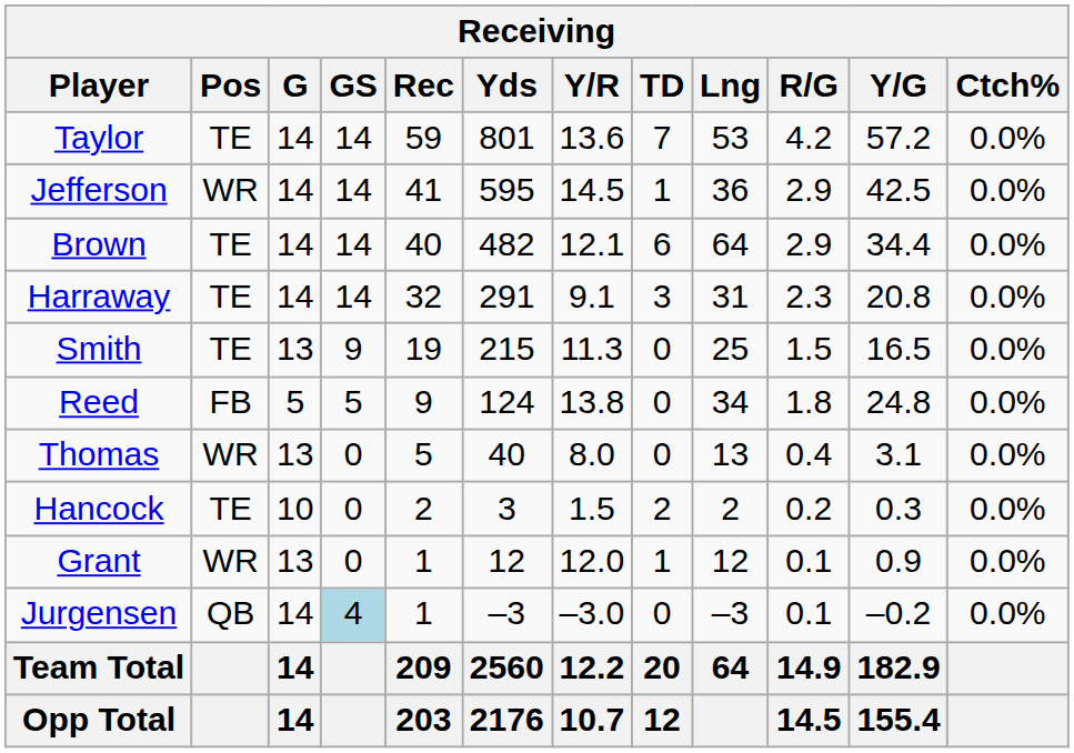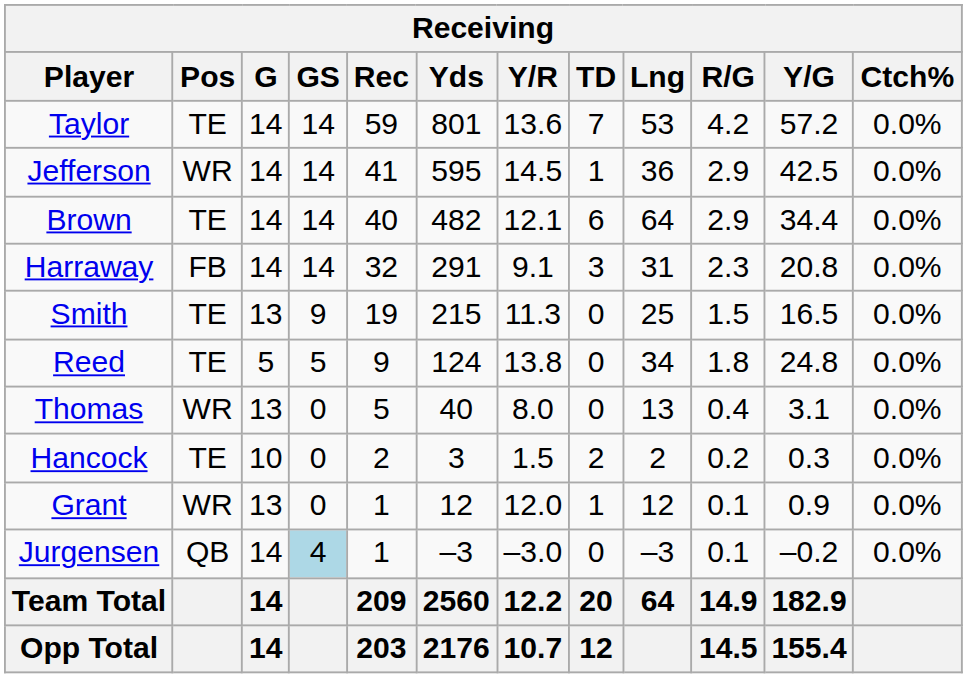Harraway | Pos: TE -> FB
Reed | Pos: FB -> TE
